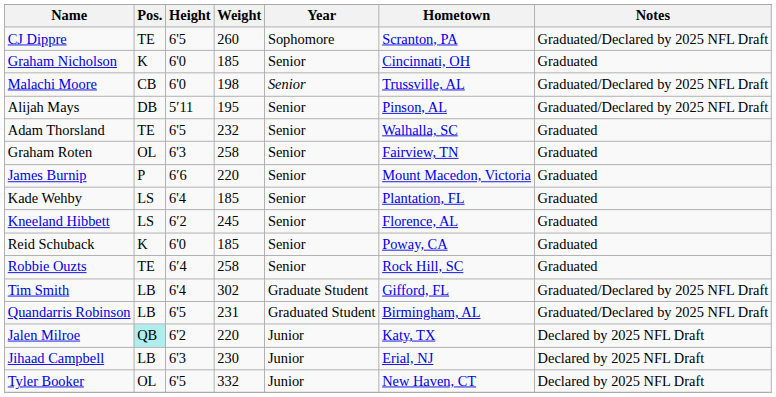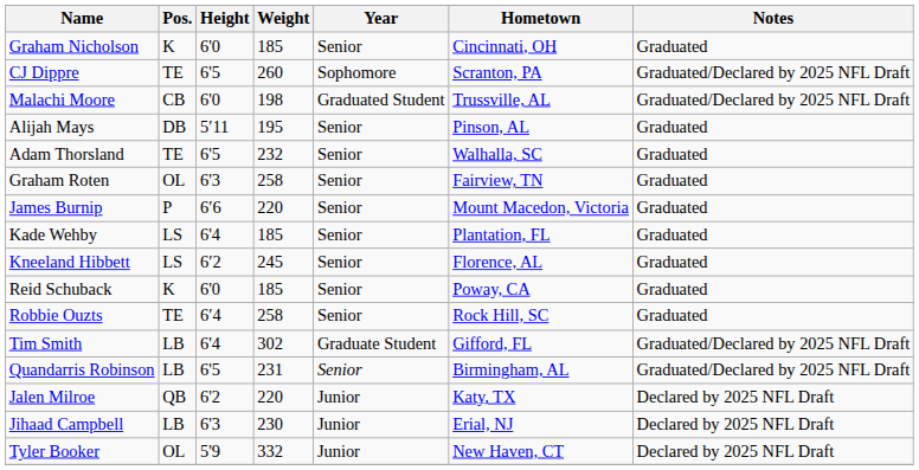rows swapped: Graham Nicholson <-> CJ Dippre
Malachi Moore | Year: Senior -> Graduated Student
Alijah Mays | Notes: Graduated/Declared by 2025 NFL Draft -> Graduated
Quandarris Robinson | Year: Graduated Student -> Senior
Jalen Milroe | Pos.: paleturquoise background -> no background
Tyler Booker | Height: 6'5 -> 5'9
